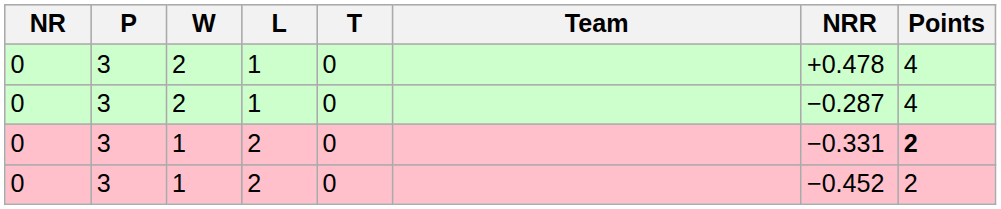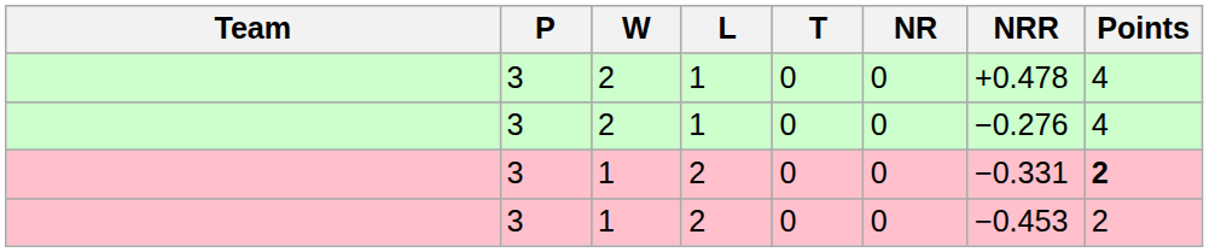columns swapped: Team <-> NR
row 3 | NRR: −0.287 -> −0.276
row 5 | NRR: −0.452 -> −0.453
